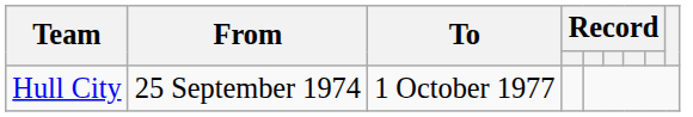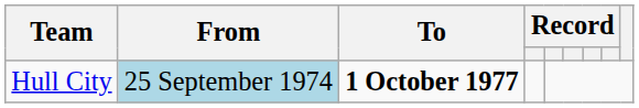Hull City | From: no background -> lightblue background
Hull City | To: normal -> bold
